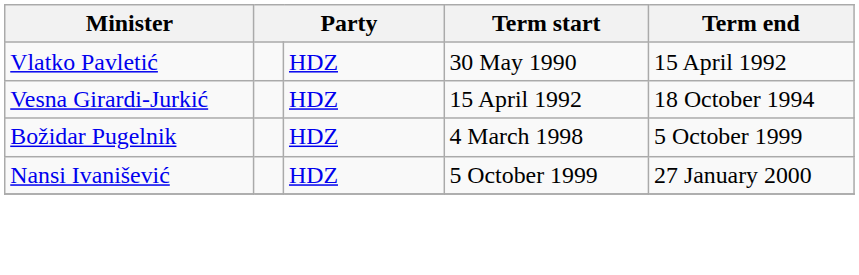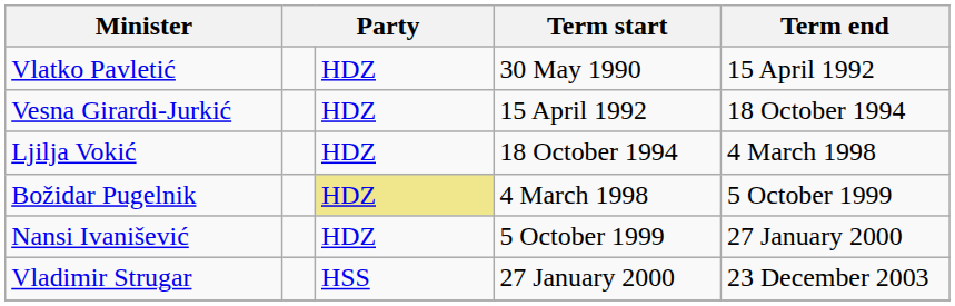+ row: Ljilja Vokić | HDZ | 18 October 1994 | 4 March 1998
Božidar Pugelnik | column 3: no background -> khaki background
+ row: Vladimir Strugar | HSS | 27 January 2000 | 23 December 2003
